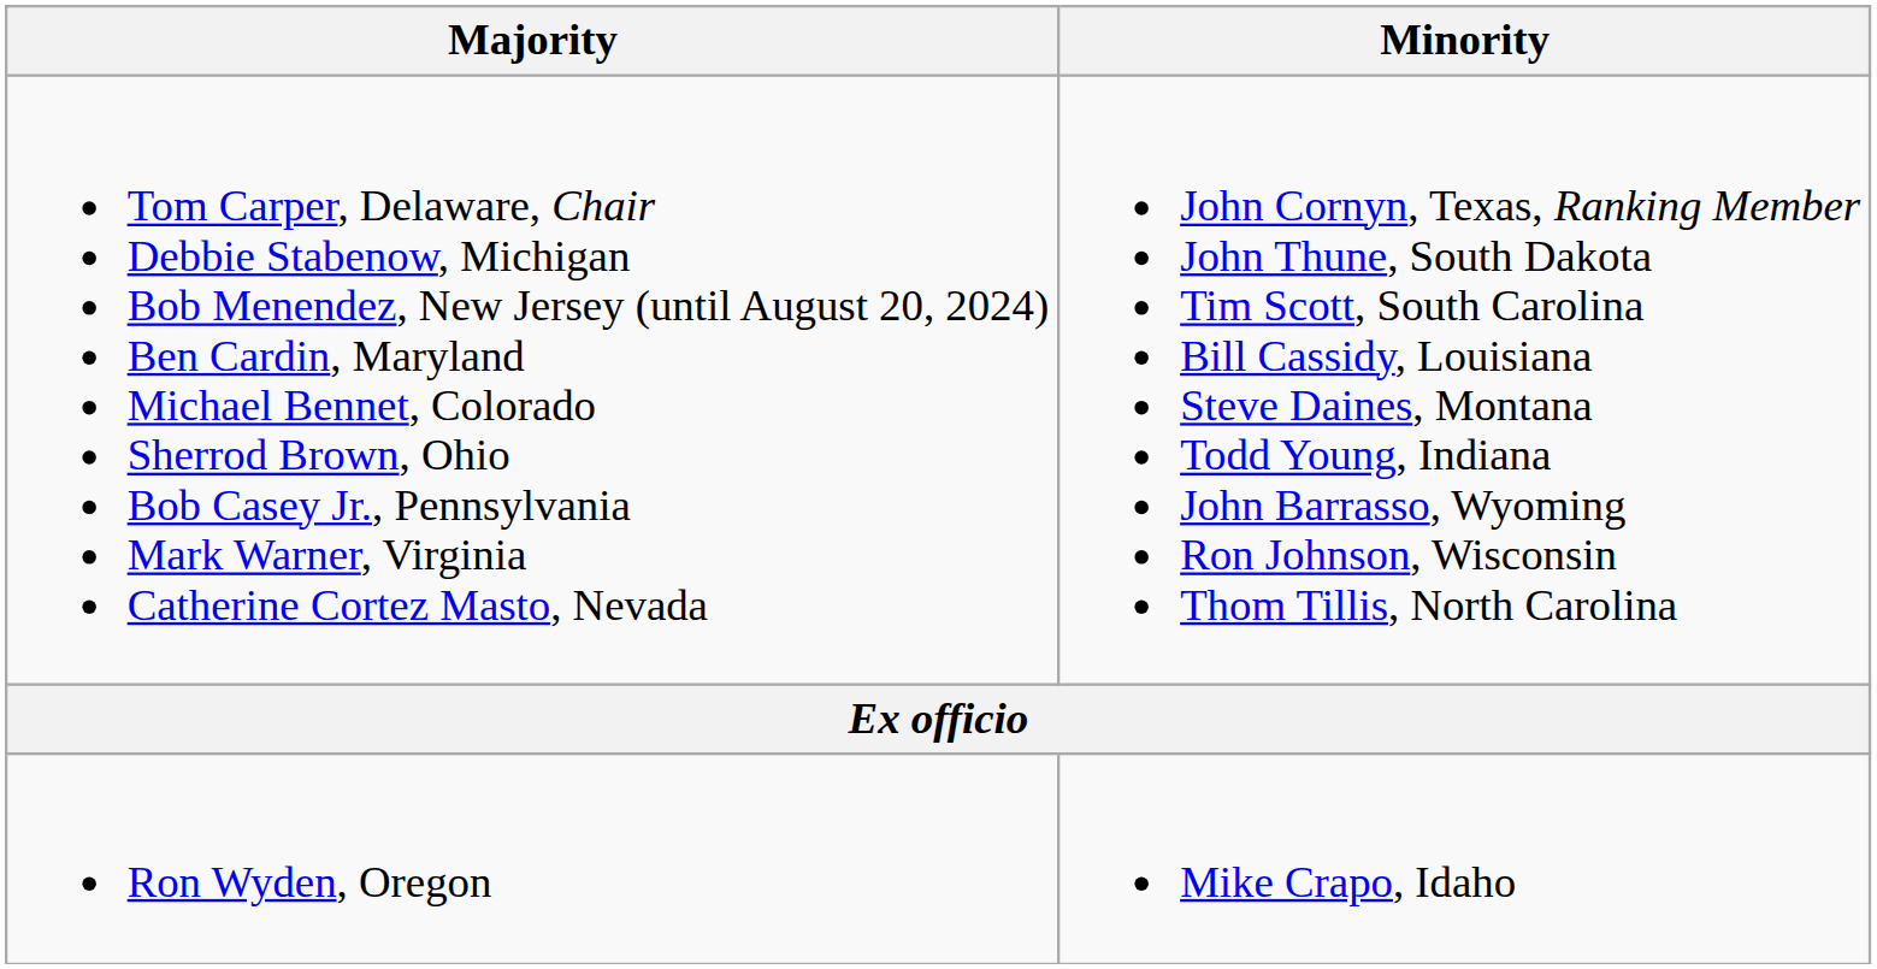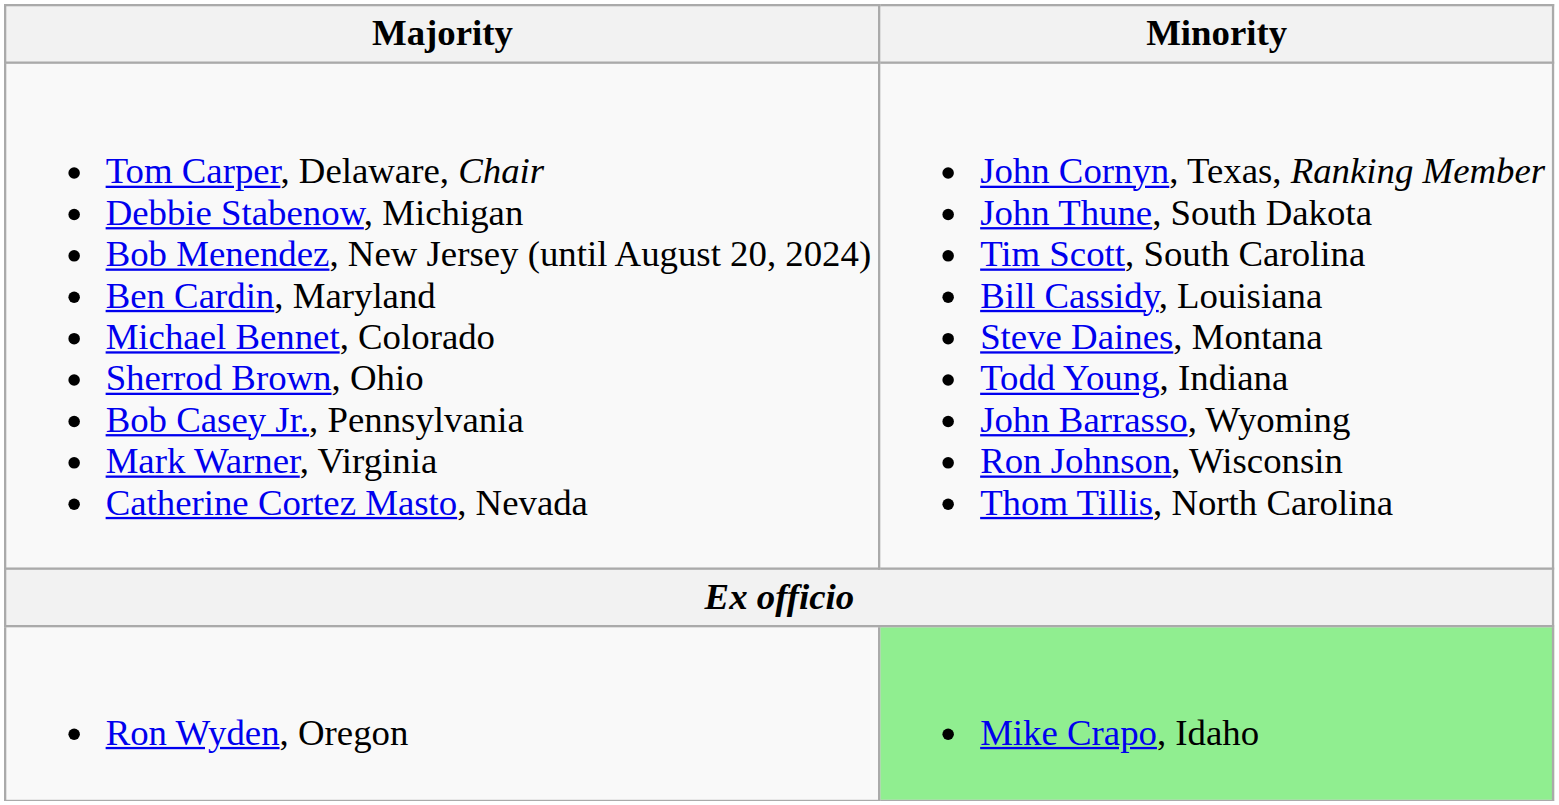Ron Wyden, Oregon | Minority: no background -> lightgreen background
